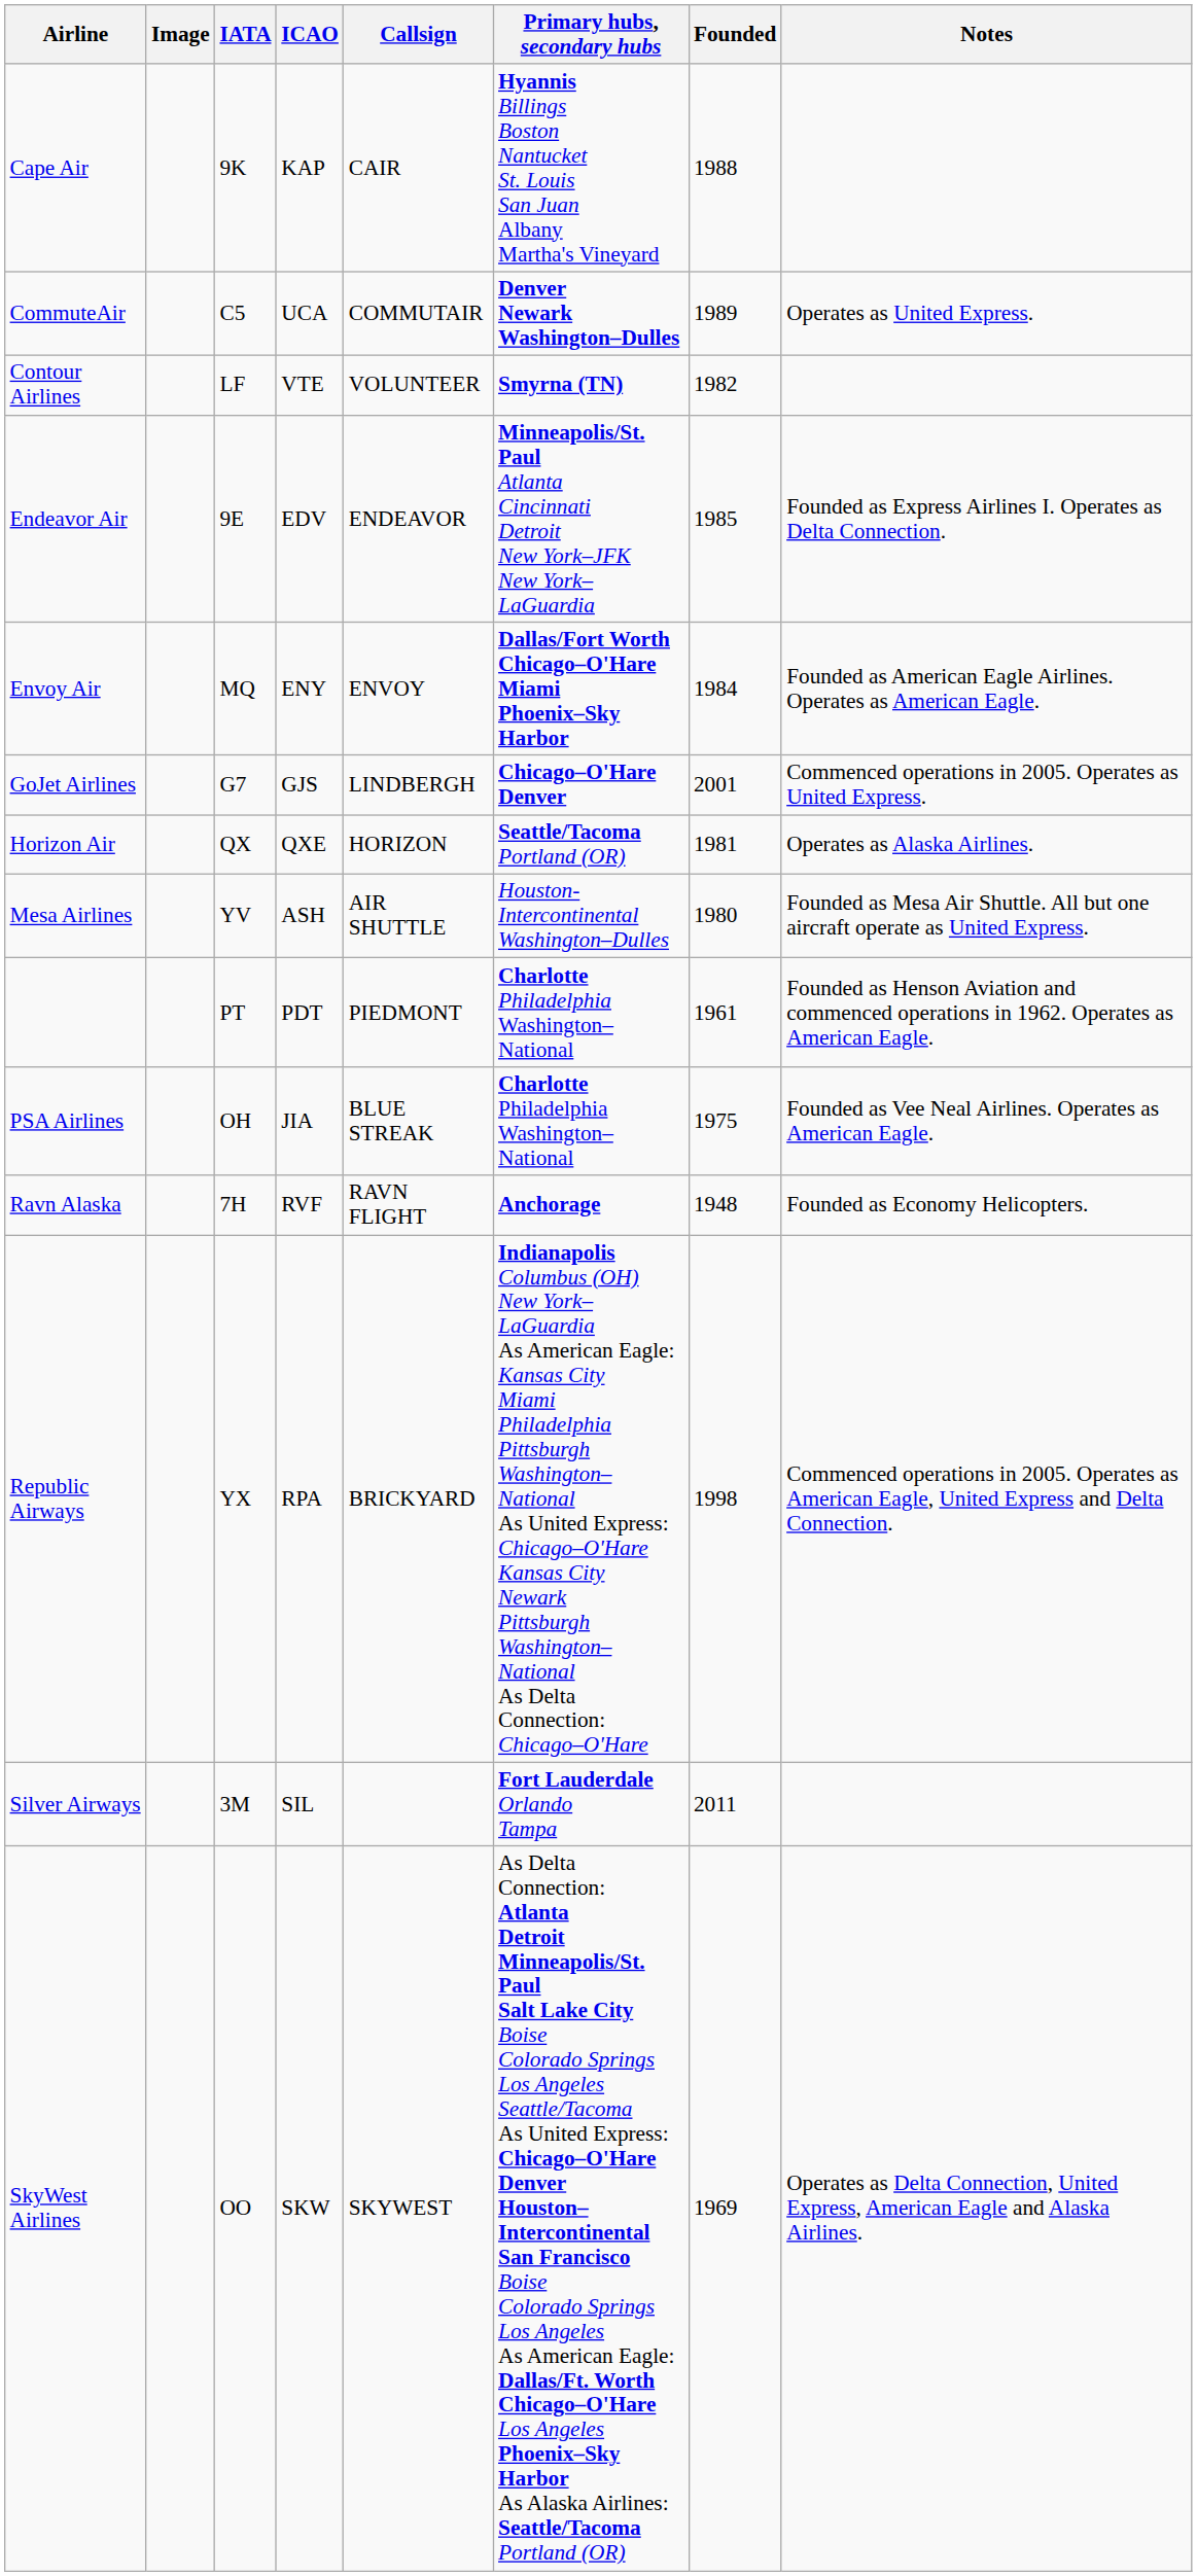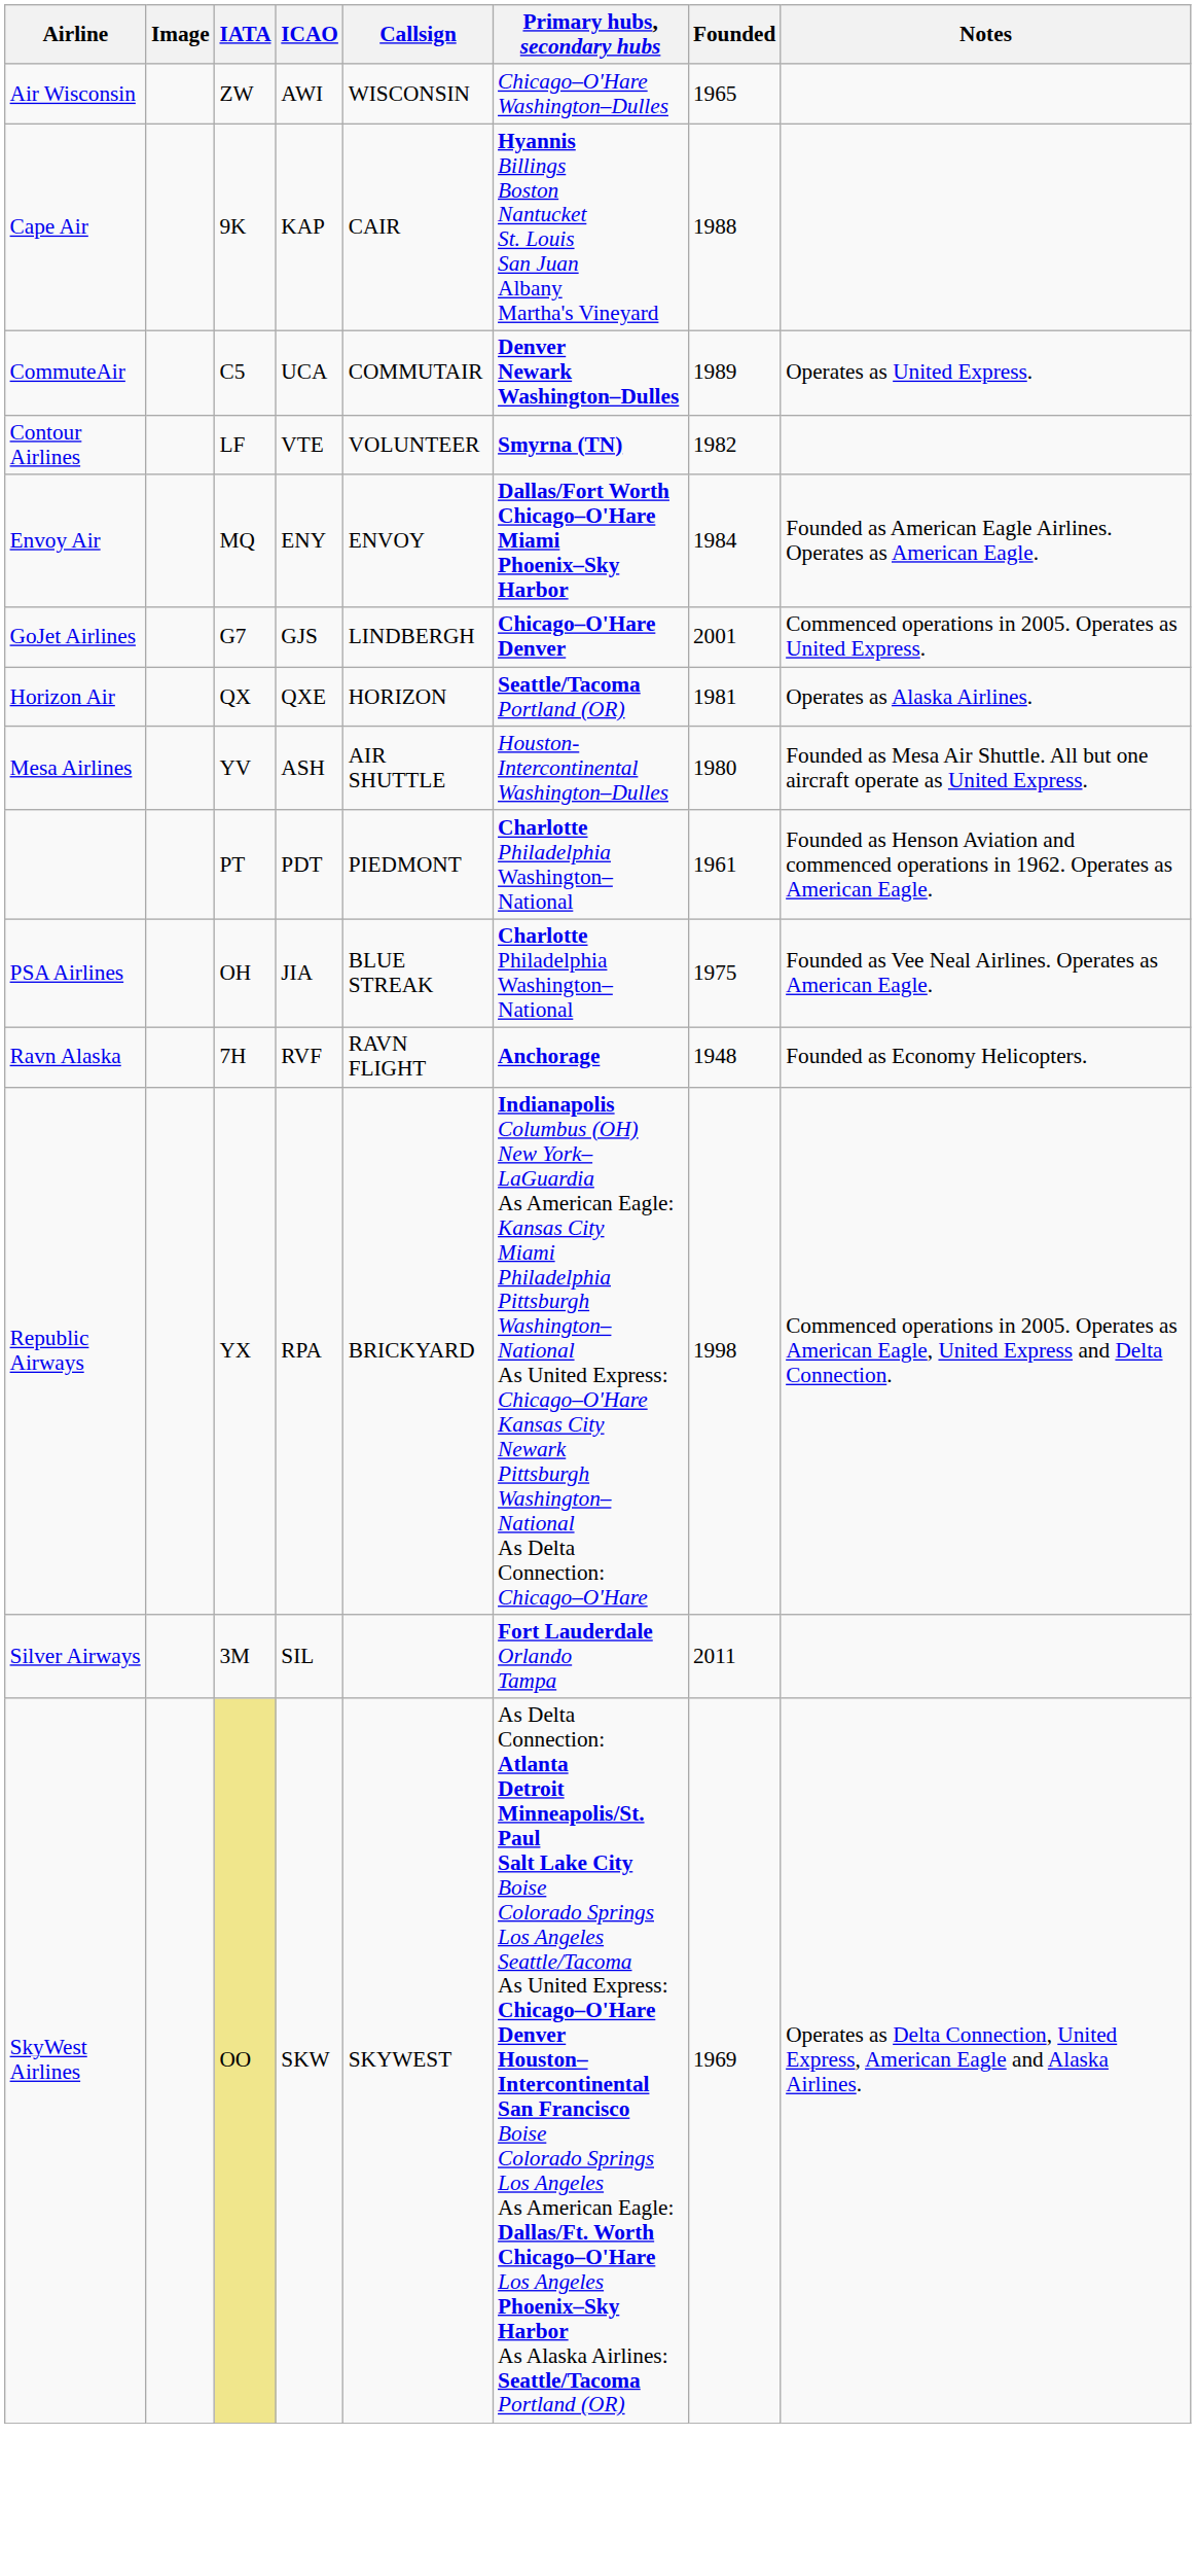+ row: Air Wisconsin | ZW | AWI | WISCONSIN | Chicago–O'Hare Washington–Dulles | 1965
- row: Endeavor Air | 9E | EDV | ENDEAVOR | Minneapolis/St. Paul Atlanta Cincinnati Detroit New York–JFK New York–LaGuardia | 1985 | Founded as Express Airlines I. Operates as Delta Connection.
SkyWest Airlines | IATA: no background -> khaki background
